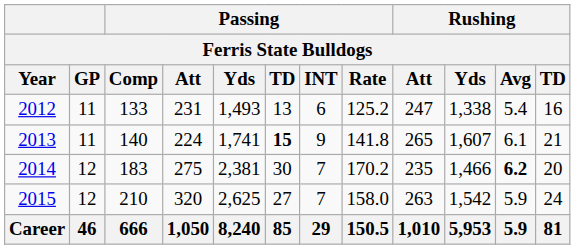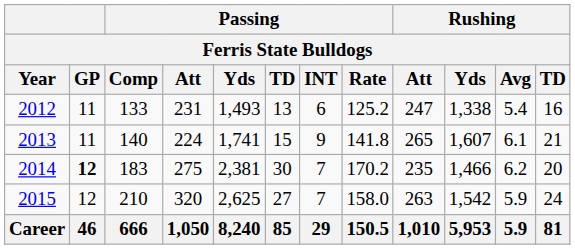2013 | Passing / TD: bold -> normal
2014 | GP: normal -> bold
2014 | Rushing / Avg: bold -> normal
